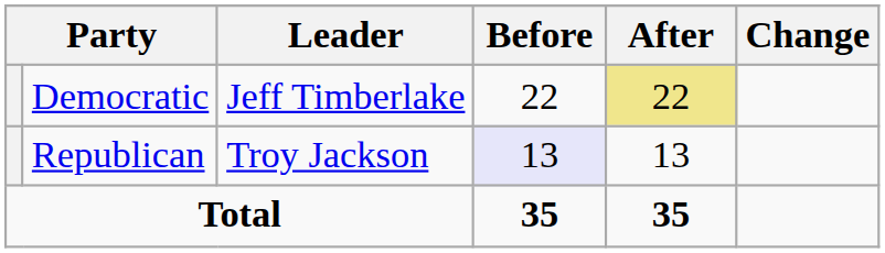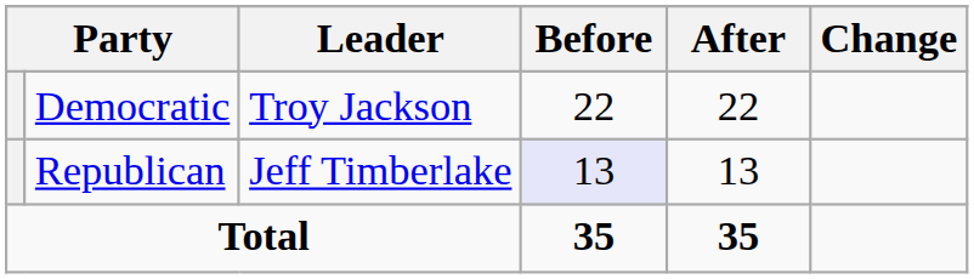Democratic | Leader: Jeff Timberlake -> Troy Jackson
Democratic | After: khaki background -> no background
Republican | Leader: Troy Jackson -> Jeff Timberlake
